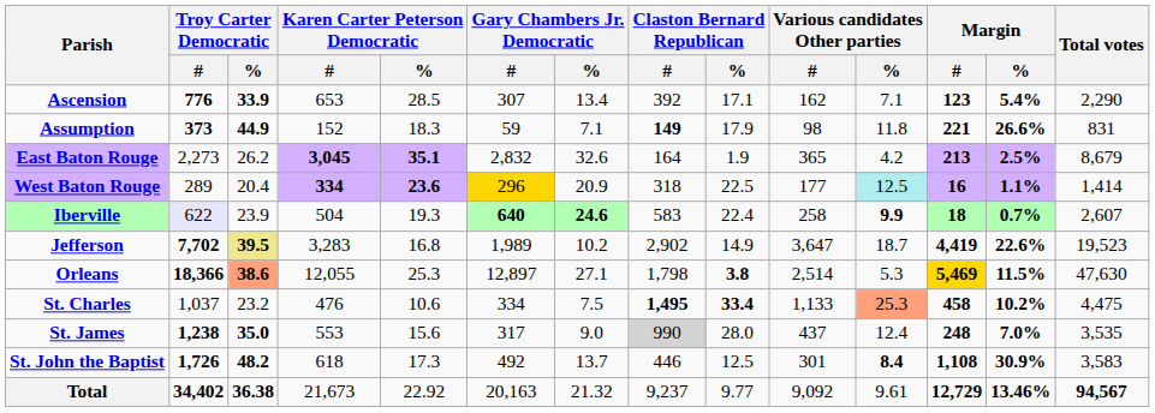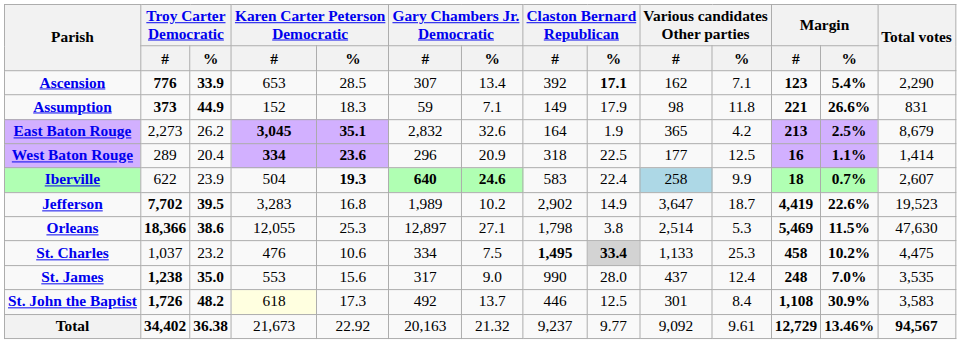Ascension | Claston Bernard Republican / %: normal -> bold
Assumption | Claston Bernard Republican / #: bold -> normal
West Baton Rouge | Gary Chambers Jr. Democratic / #: gold background -> no background
West Baton Rouge | Various candidates Other parties / %: paleturquoise background -> no background
Iberville | Troy Carter Democratic / #: lavender background -> no background
Iberville | Karen Carter Peterson Democratic / %: normal -> bold
Iberville | Various candidates Other parties / #: no background -> lightblue background
Iberville | Various candidates Other parties / %: bold -> normal
Jefferson | Troy Carter Democratic / %: khaki background -> no background
Orleans | Troy Carter Democratic / %: lightsalmon background -> no background
Orleans | Claston Bernard Republican / %: bold -> normal
Orleans | Margin / #: gold background -> no background
St. Charles | Claston Bernard Republican / %: no background -> lightgrey background
St. Charles | Various candidates Other parties / %: lightsalmon background -> no background
St. James | Claston Bernard Republican / #: lightgrey background -> no background
St. John the Baptist | Karen Carter Peterson Democratic / #: no background -> lightyellow background
St. John the Baptist | Various candidates Other parties / %: bold -> normal
